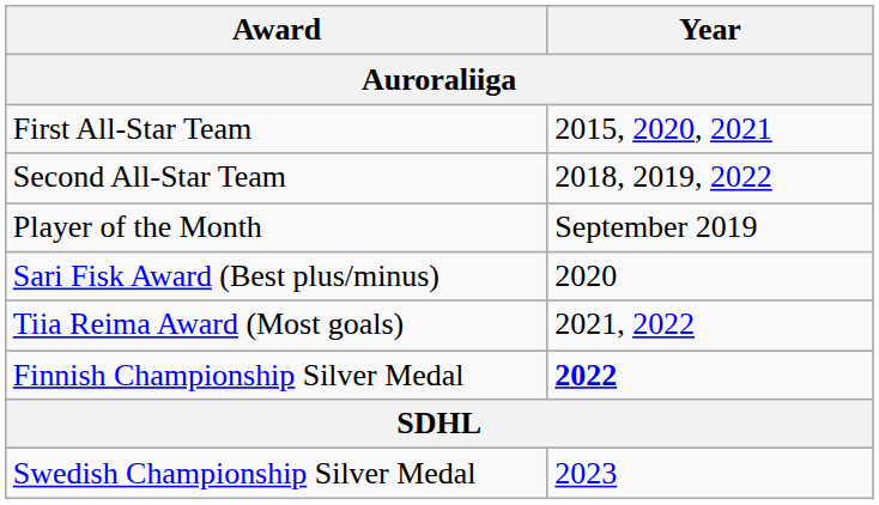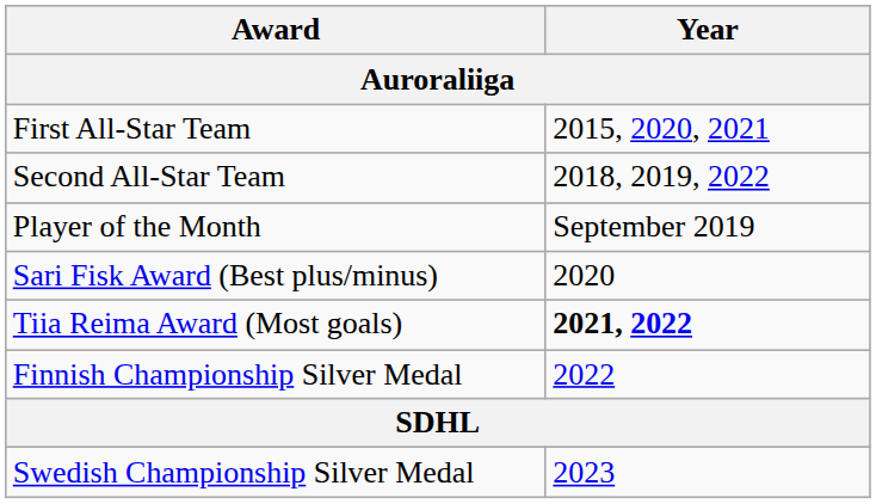Tiia Reima Award (Most goals) | Year: normal -> bold
Finnish Championship Silver Medal | Year: bold -> normal
